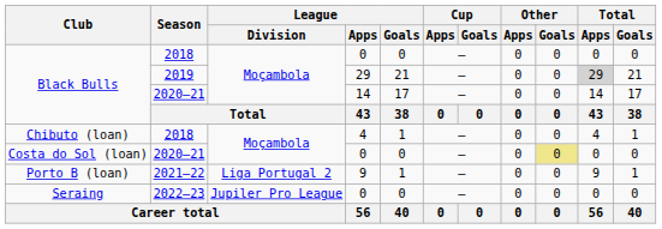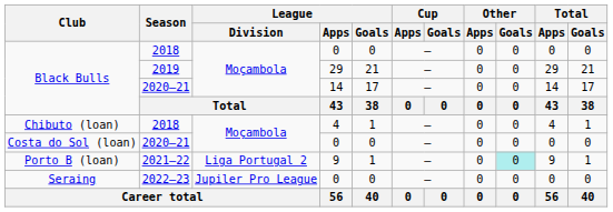Black Bulls / 2019 | Total / Apps: lightgrey background -> no background
Costa do Sol (loan) | Other / Goals: khaki background -> no background
Porto B (loan) | Other / Goals: no background -> paleturquoise background
